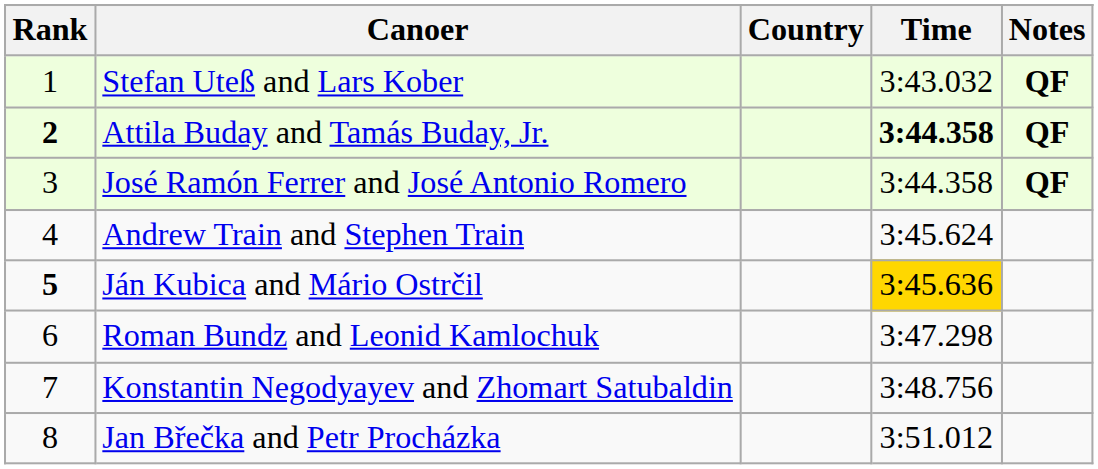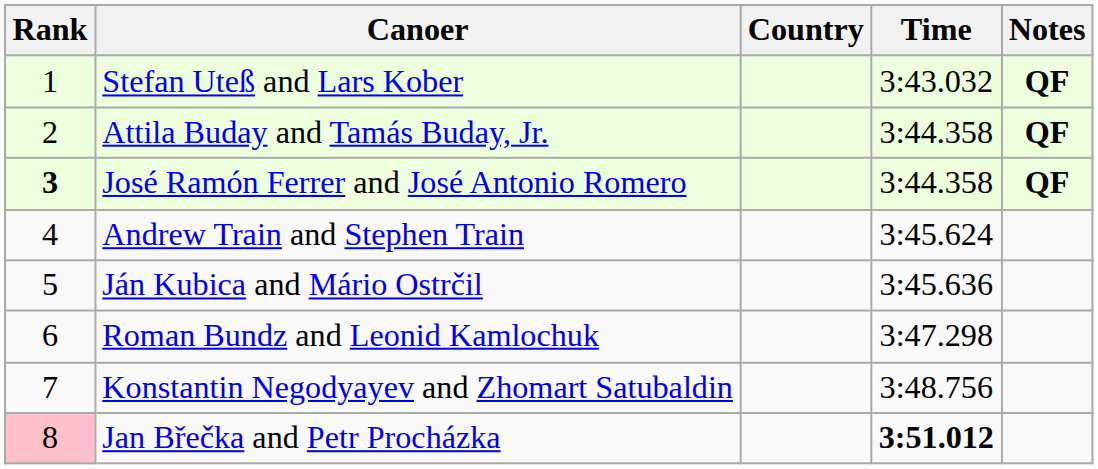Attila Buday and Tamás Buday, Jr. | Rank: bold -> normal
Attila Buday and Tamás Buday, Jr. | Time: bold -> normal
José Ramón Ferrer and José Antonio Romero | Rank: normal -> bold
Ján Kubica and Mário Ostrčil | Rank: bold -> normal
Ján Kubica and Mário Ostrčil | Time: gold background -> no background
Jan Břečka and Petr Procházka | Rank: no background -> pink background
Jan Břečka and Petr Procházka | Time: normal -> bold
